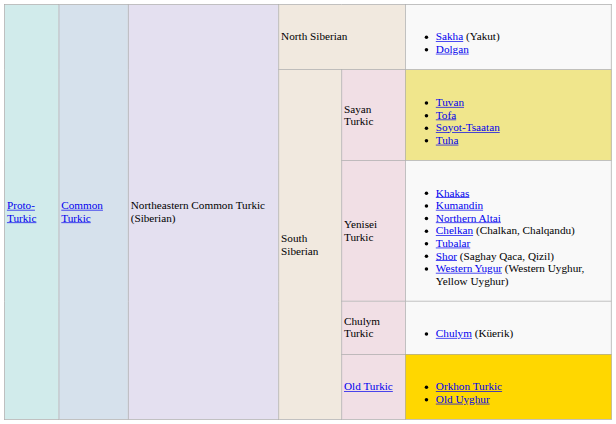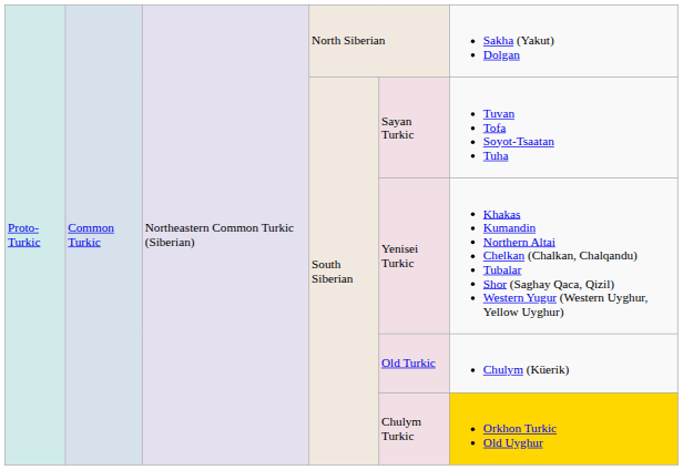row 2 | column 6: khaki background -> no background
row 4 | column 5: Chulym Turkic -> Old Turkic
row 5 | column 5: Old Turkic -> Chulym Turkic
